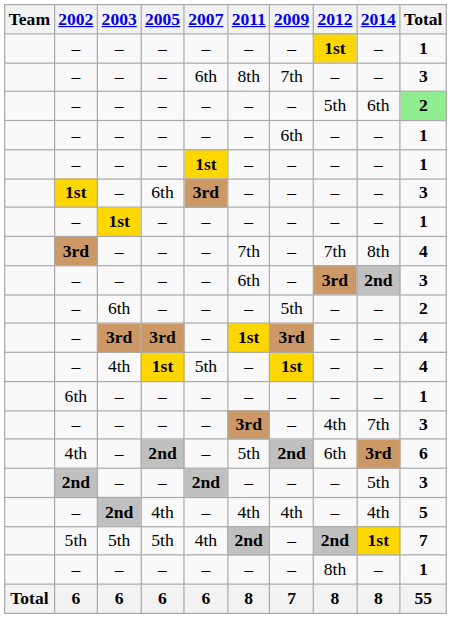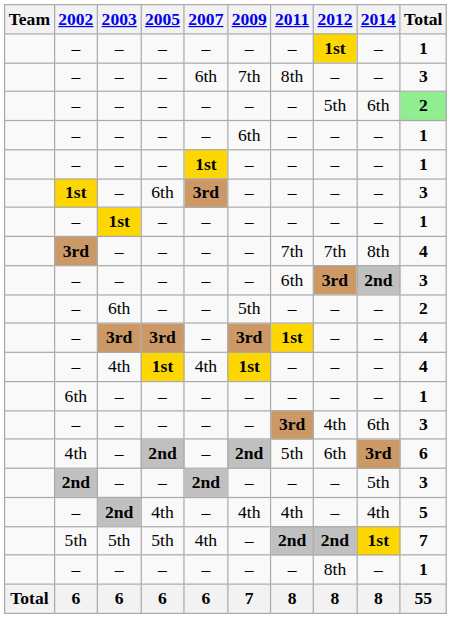columns swapped: 2009 <-> 2011
row 13 | 2007: 5th -> 4th
row 15 | 2014: 7th -> 6th
